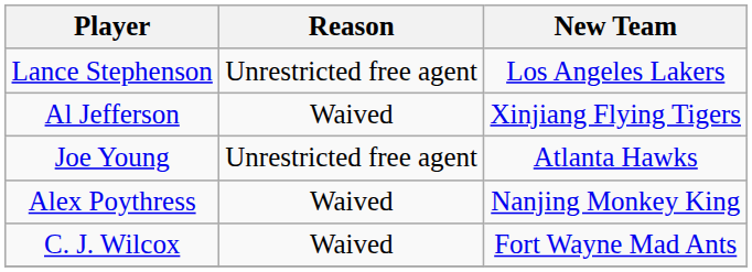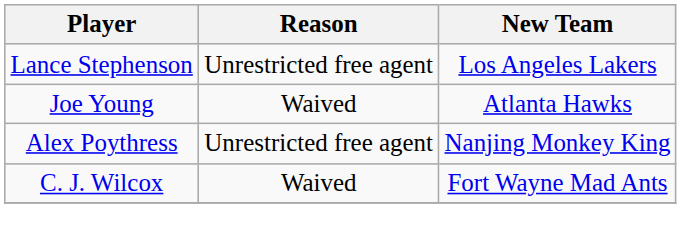- row: Al Jefferson | Waived | Xinjiang Flying Tigers
Joe Young | Reason: Unrestricted free agent -> Waived
Alex Poythress | Reason: Waived -> Unrestricted free agent
